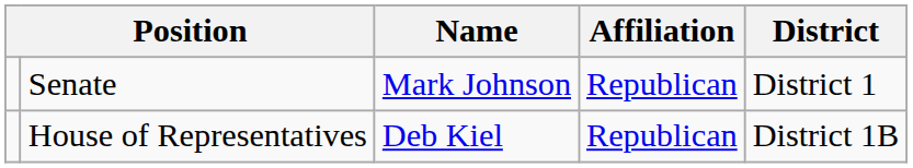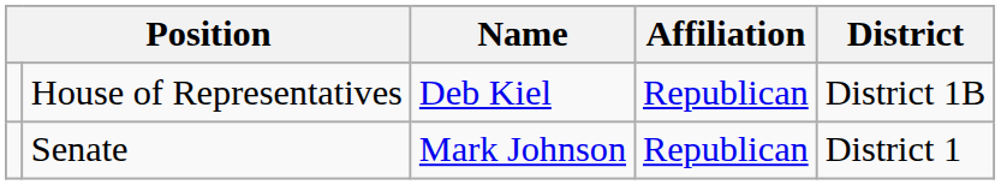rows swapped: Senate <-> House of Representatives
